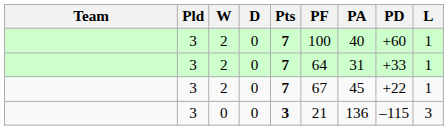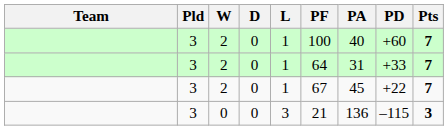columns swapped: L <-> Pts
